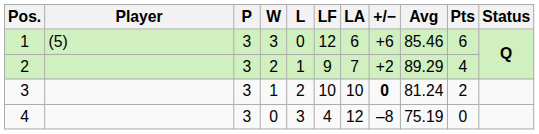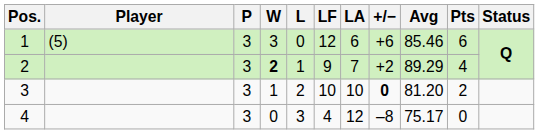row 3 | W: normal -> bold
row 4 | Avg: 81.24 -> 81.20
row 5 | Avg: 75.19 -> 75.17
